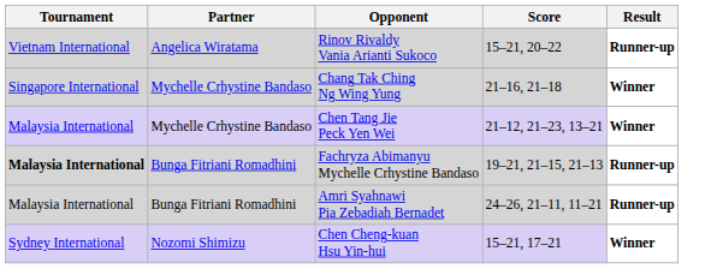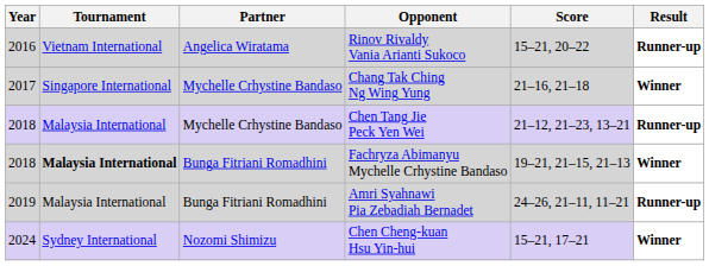+ column: Year | 2016 | 2017 | 2018 | 2018 | 2019 | 2024
Chen Tang Jie Peck Yen Wei | Result: Winner -> Runner-up
Fachryza Abimanyu Mychelle Crhystine Bandaso | Result: Runner-up -> Winner
